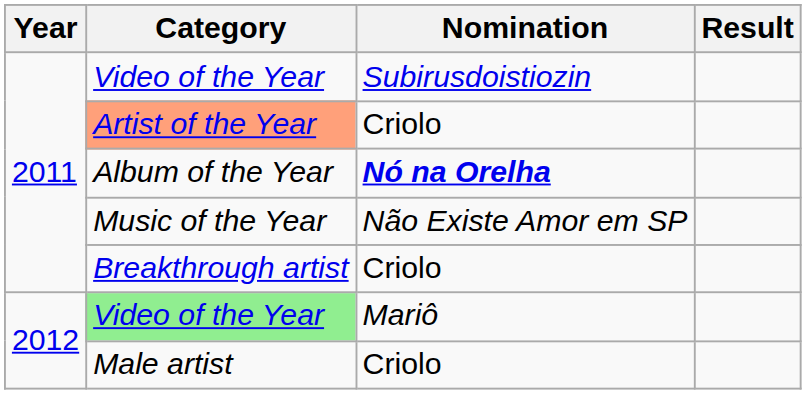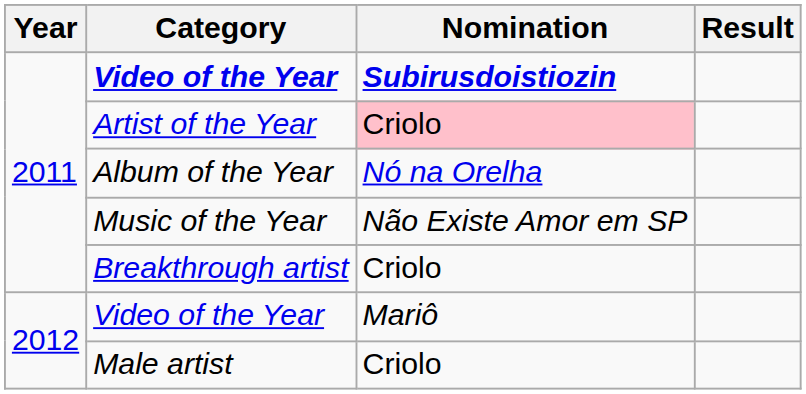Video of the Year / Subirusdoistiozin | Category: normal -> bold
Video of the Year / Subirusdoistiozin | Nomination: normal -> bold
Artist of the Year | Category: lightsalmon background -> no background
Artist of the Year | Nomination: no background -> pink background
Album of the Year | Nomination: bold -> normal
Video of the Year / Mariô | Category: lightgreen background -> no background
